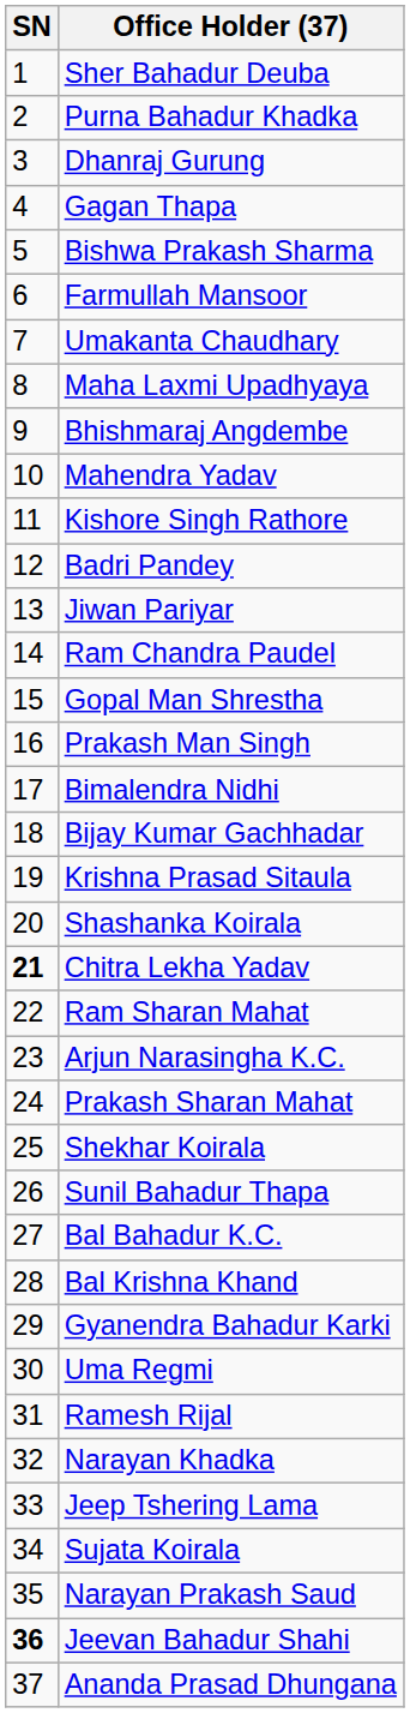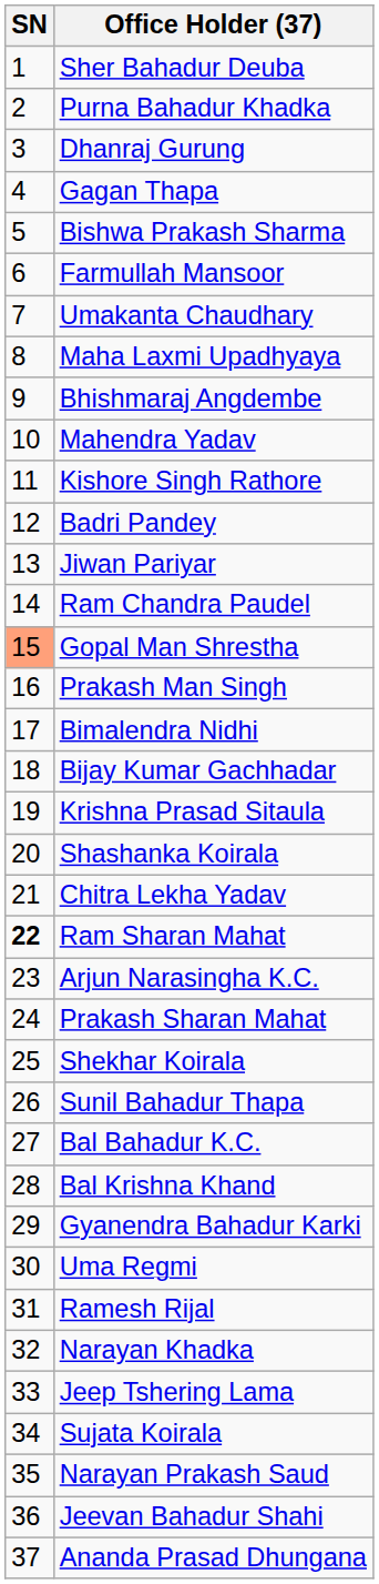Gopal Man Shrestha | SN: no background -> lightsalmon background
Chitra Lekha Yadav | SN: bold -> normal
Ram Sharan Mahat | SN: normal -> bold
Jeevan Bahadur Shahi | SN: bold -> normal
